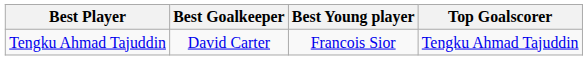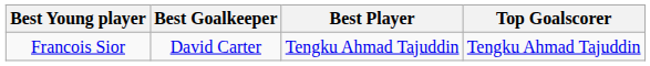columns swapped: Best Player <-> Best Young player
